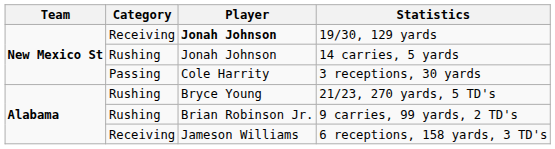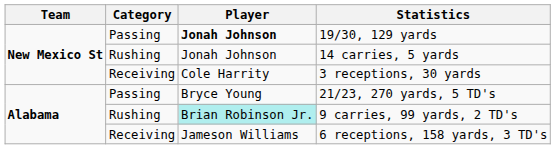19/30, 129 yards | Category: Receiving -> Passing
3 receptions, 30 yards | Category: Passing -> Receiving
21/23, 270 yards, 5 TD's | Category: Rushing -> Passing
9 carries, 99 yards, 2 TD's | Player: no background -> paleturquoise background
